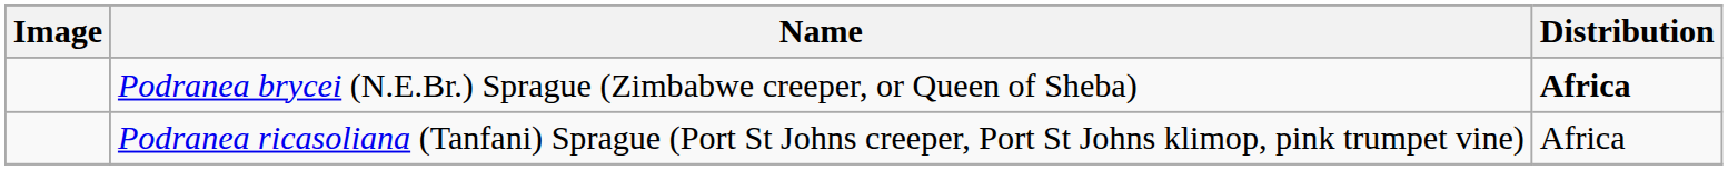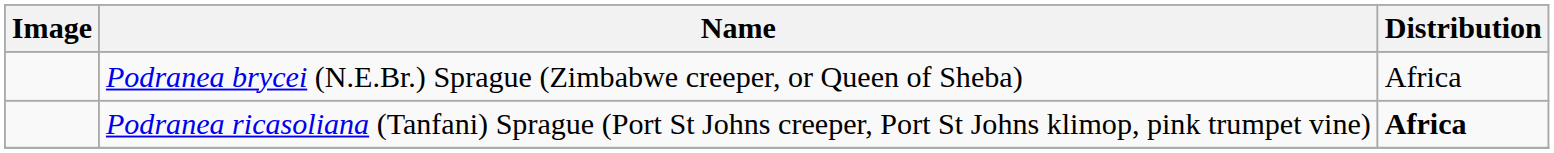row 2 | Distribution: bold -> normal
row 3 | Distribution: normal -> bold
